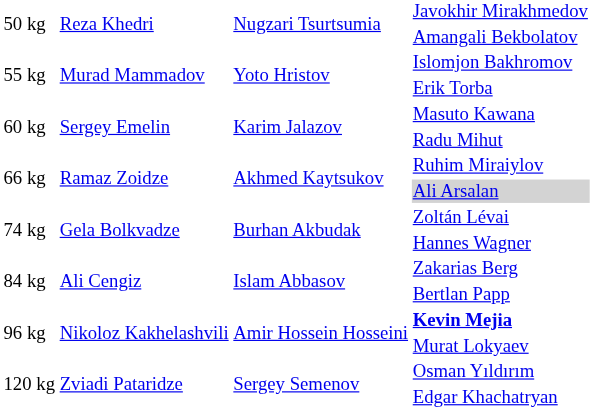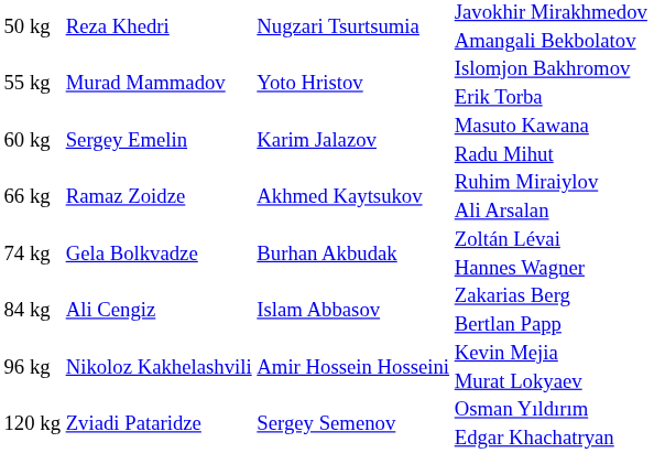Ali Arsalan | column 4: lightgrey background -> no background
Kevin Mejia | column 4: bold -> normal
